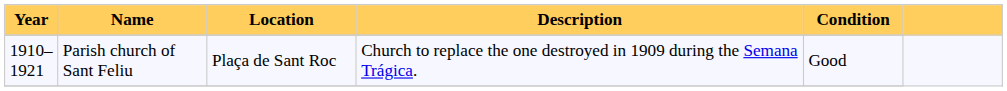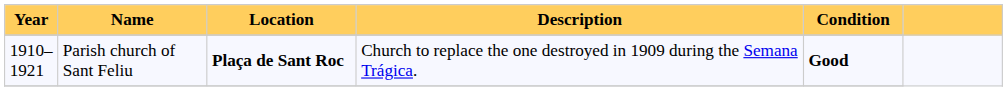Parish church of Sant Feliu | Location: normal -> bold
Parish church of Sant Feliu | Condition: normal -> bold
